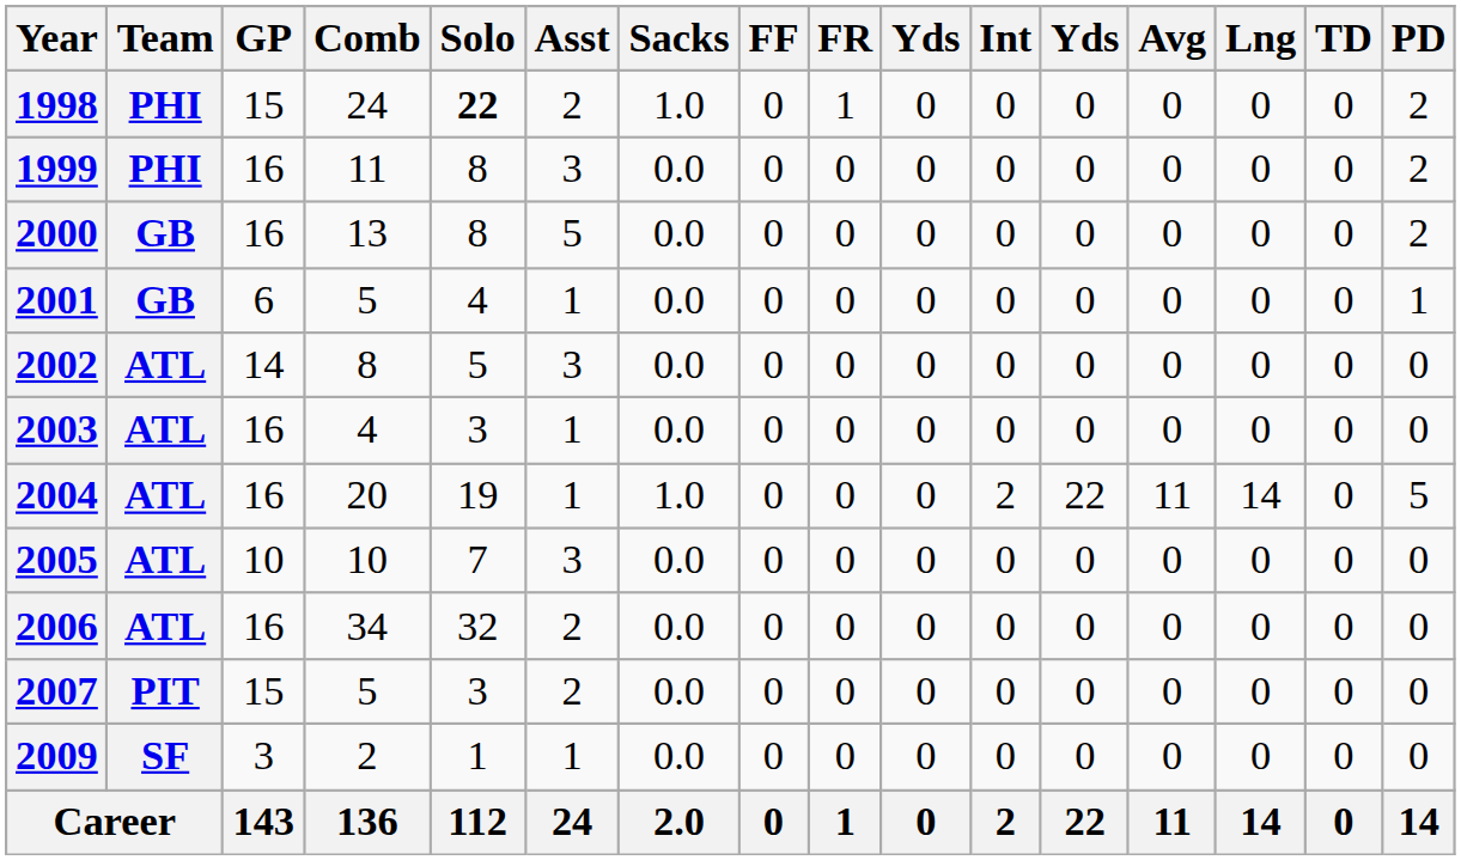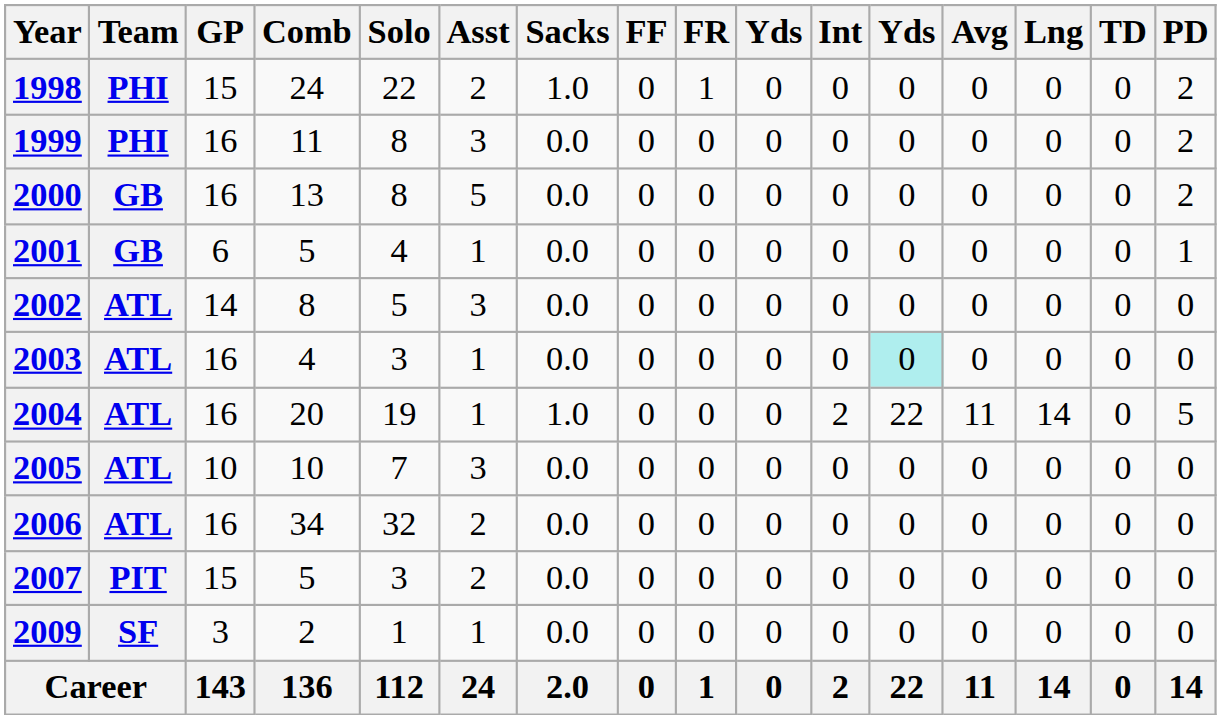1998 | Solo: bold -> normal
2003 | column 12: no background -> paleturquoise background
